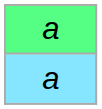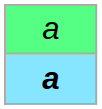row 2 | column 1: normal -> bold
